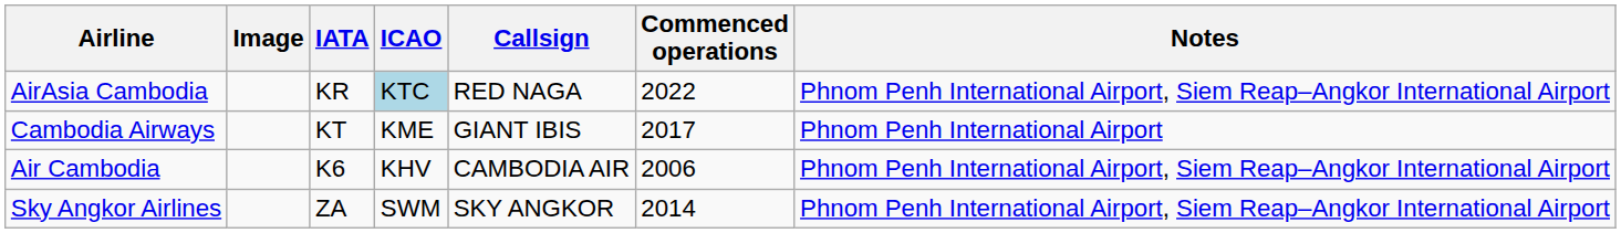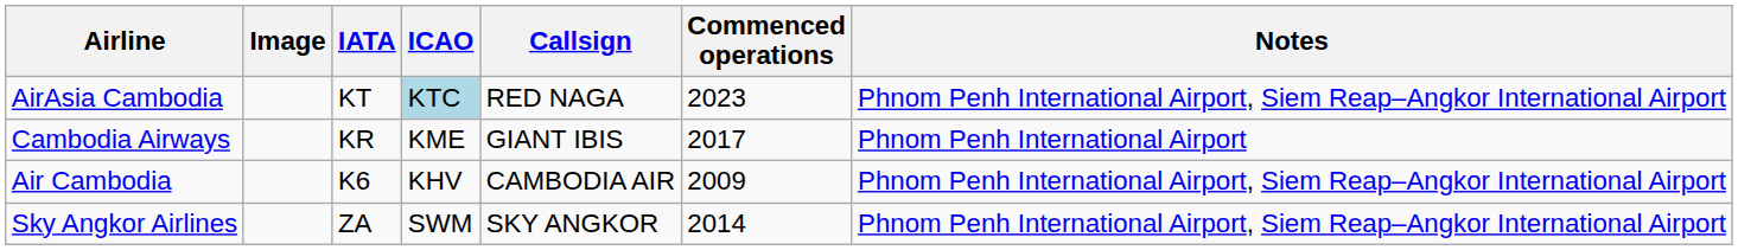AirAsia Cambodia | IATA: KR -> KT
AirAsia Cambodia | Commenced operations: 2022 -> 2023
Cambodia Airways | IATA: KT -> KR
Air Cambodia | Commenced operations: 2006 -> 2009
